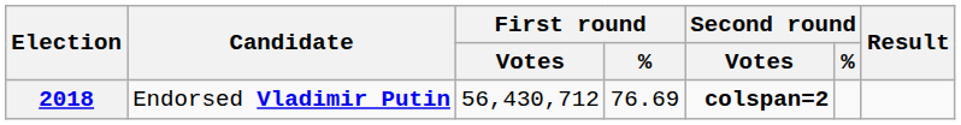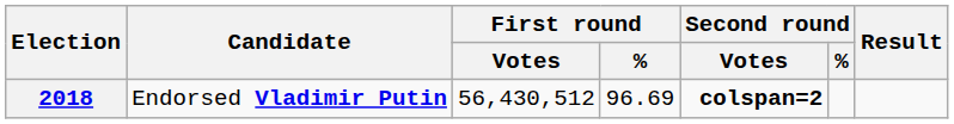2018 | First round / Votes: 56,430,712 -> 56,430,512
2018 | First round / %: 76.69 -> 96.69
